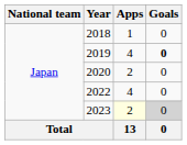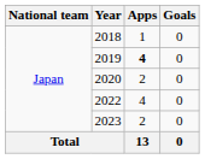2019 | Apps: normal -> bold
2019 | Goals: bold -> normal
2023 | Apps: lightyellow background -> no background
2023 | Goals: lightgrey background -> no background
